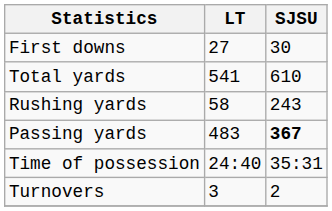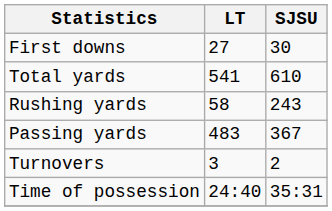Passing yards | SJSU: bold -> normal
rows swapped: Turnovers <-> Time of possession
